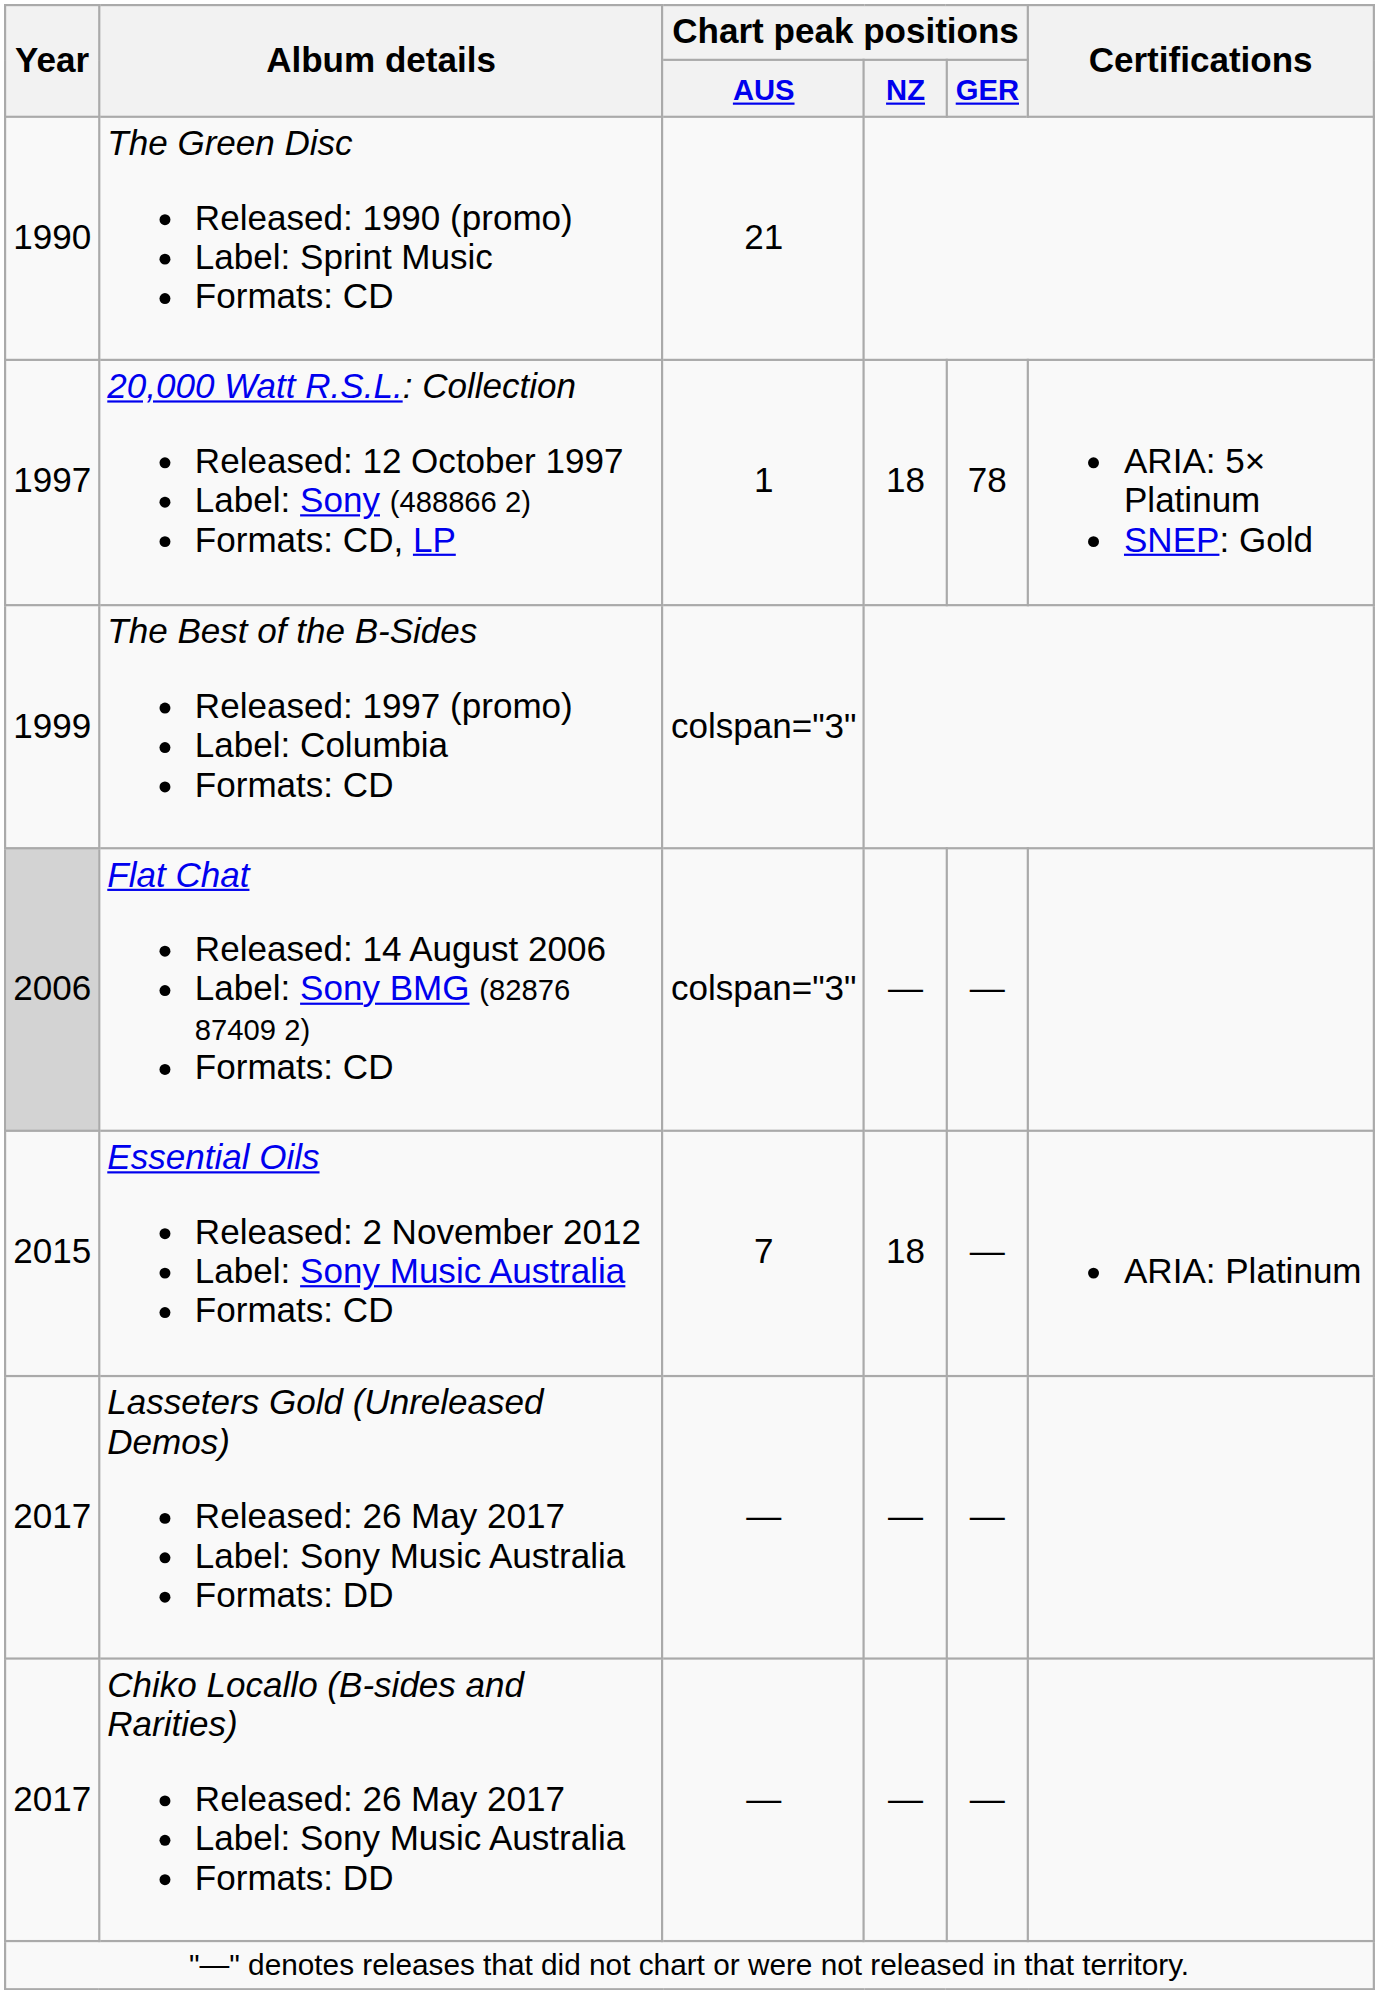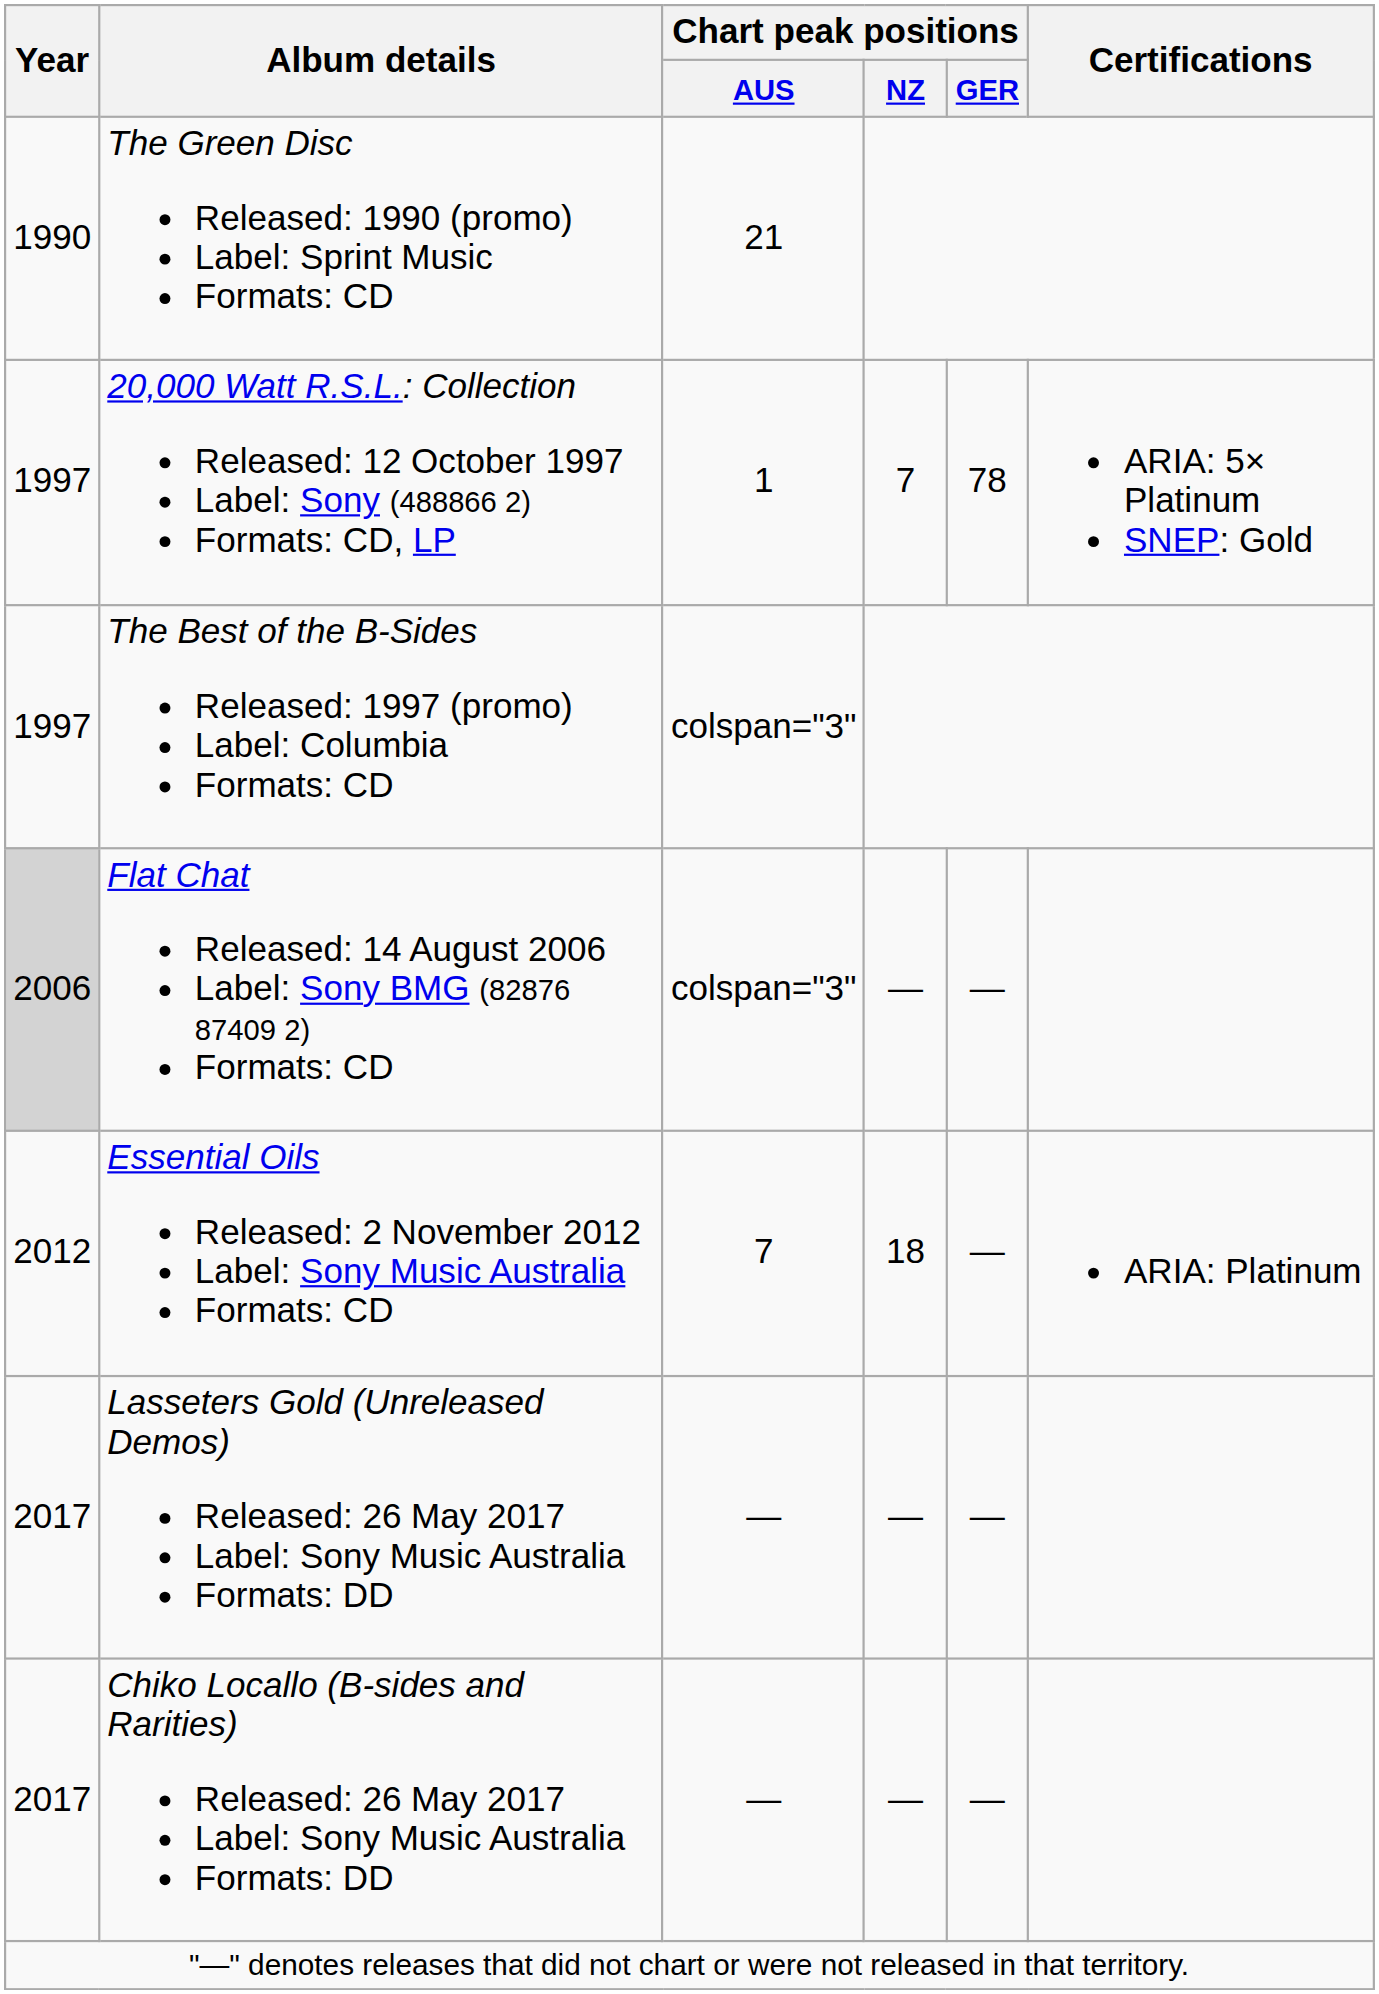row 4 | Chart peak positions / NZ: 18 -> 7
row 5 | Year: 1999 -> 1997
row 7 | Year: 2015 -> 2012
